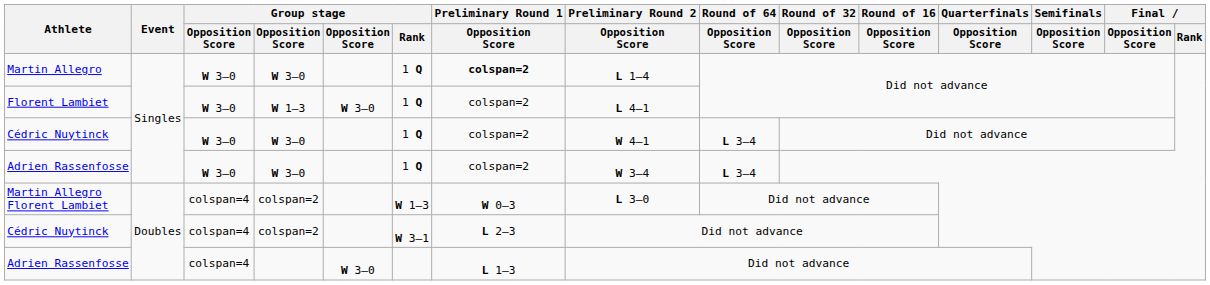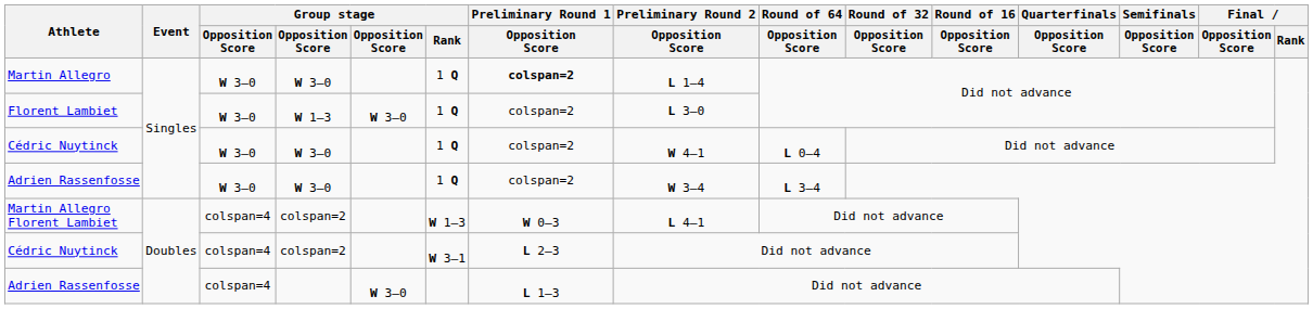Florent Lambiet | Preliminary Round 2 / Opposition Score: L 4–1 -> L 3–0
Cédric Nuytinck / W 3–0 | Round of 64 / Opposition Score: L 3–4 -> L 0–4
Martin Allegro Florent Lambiet | Preliminary Round 2 / Opposition Score: L 3–0 -> L 4–1
